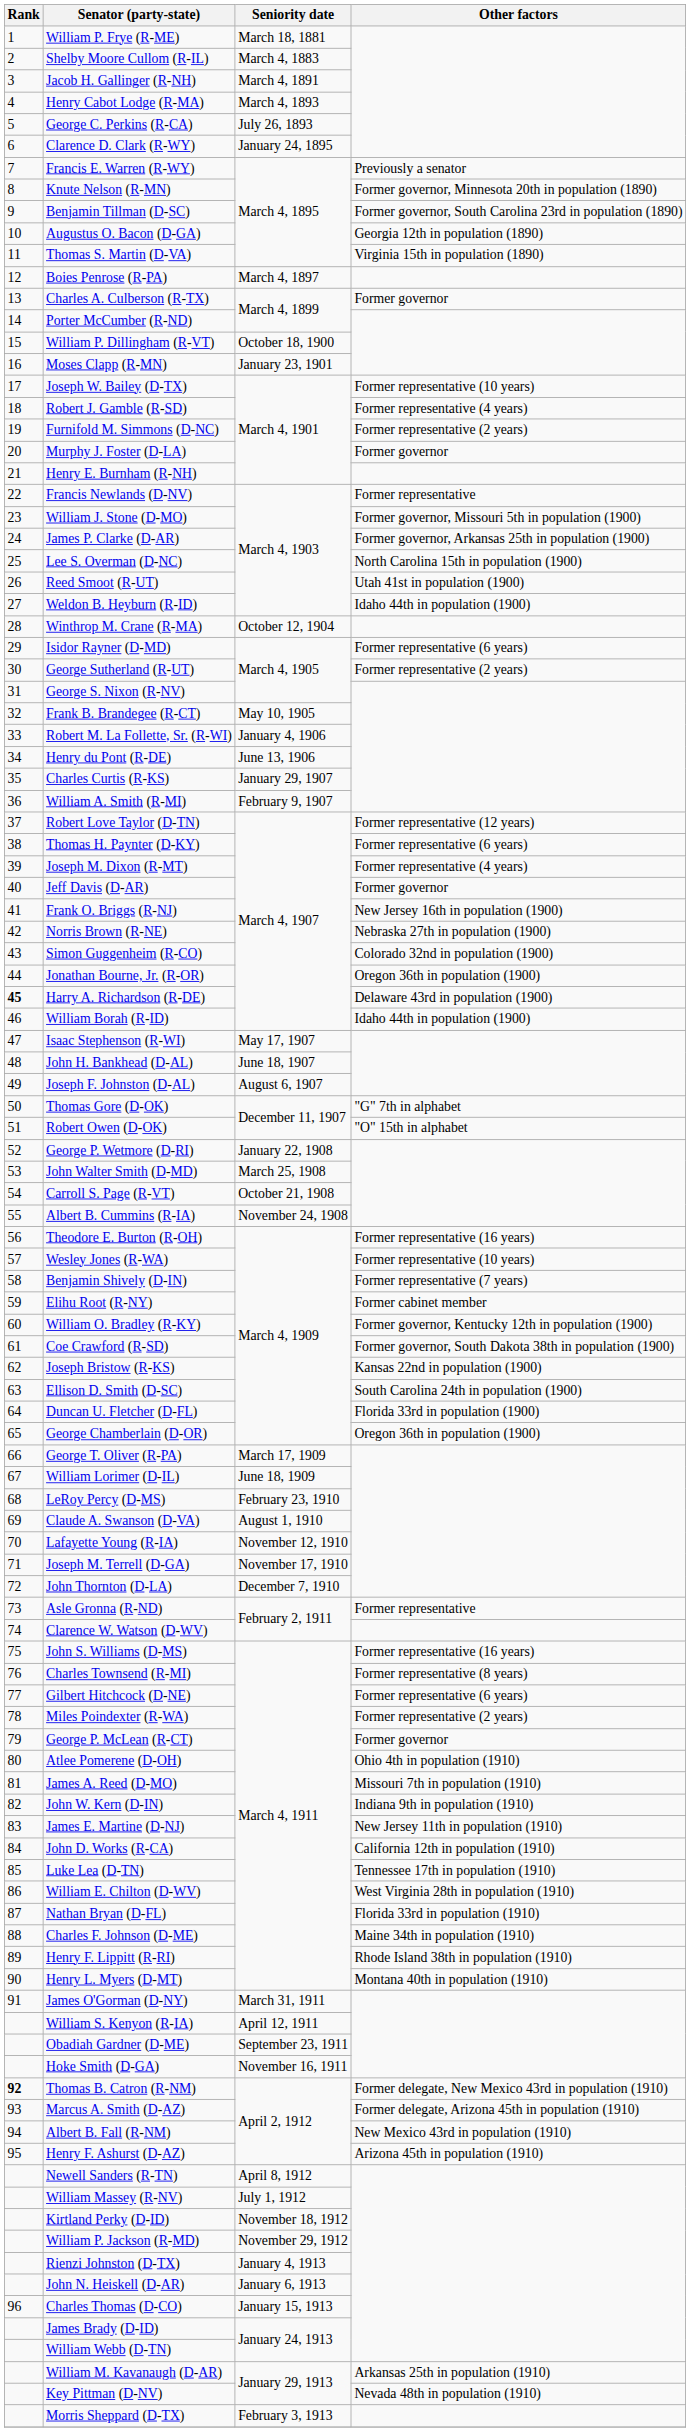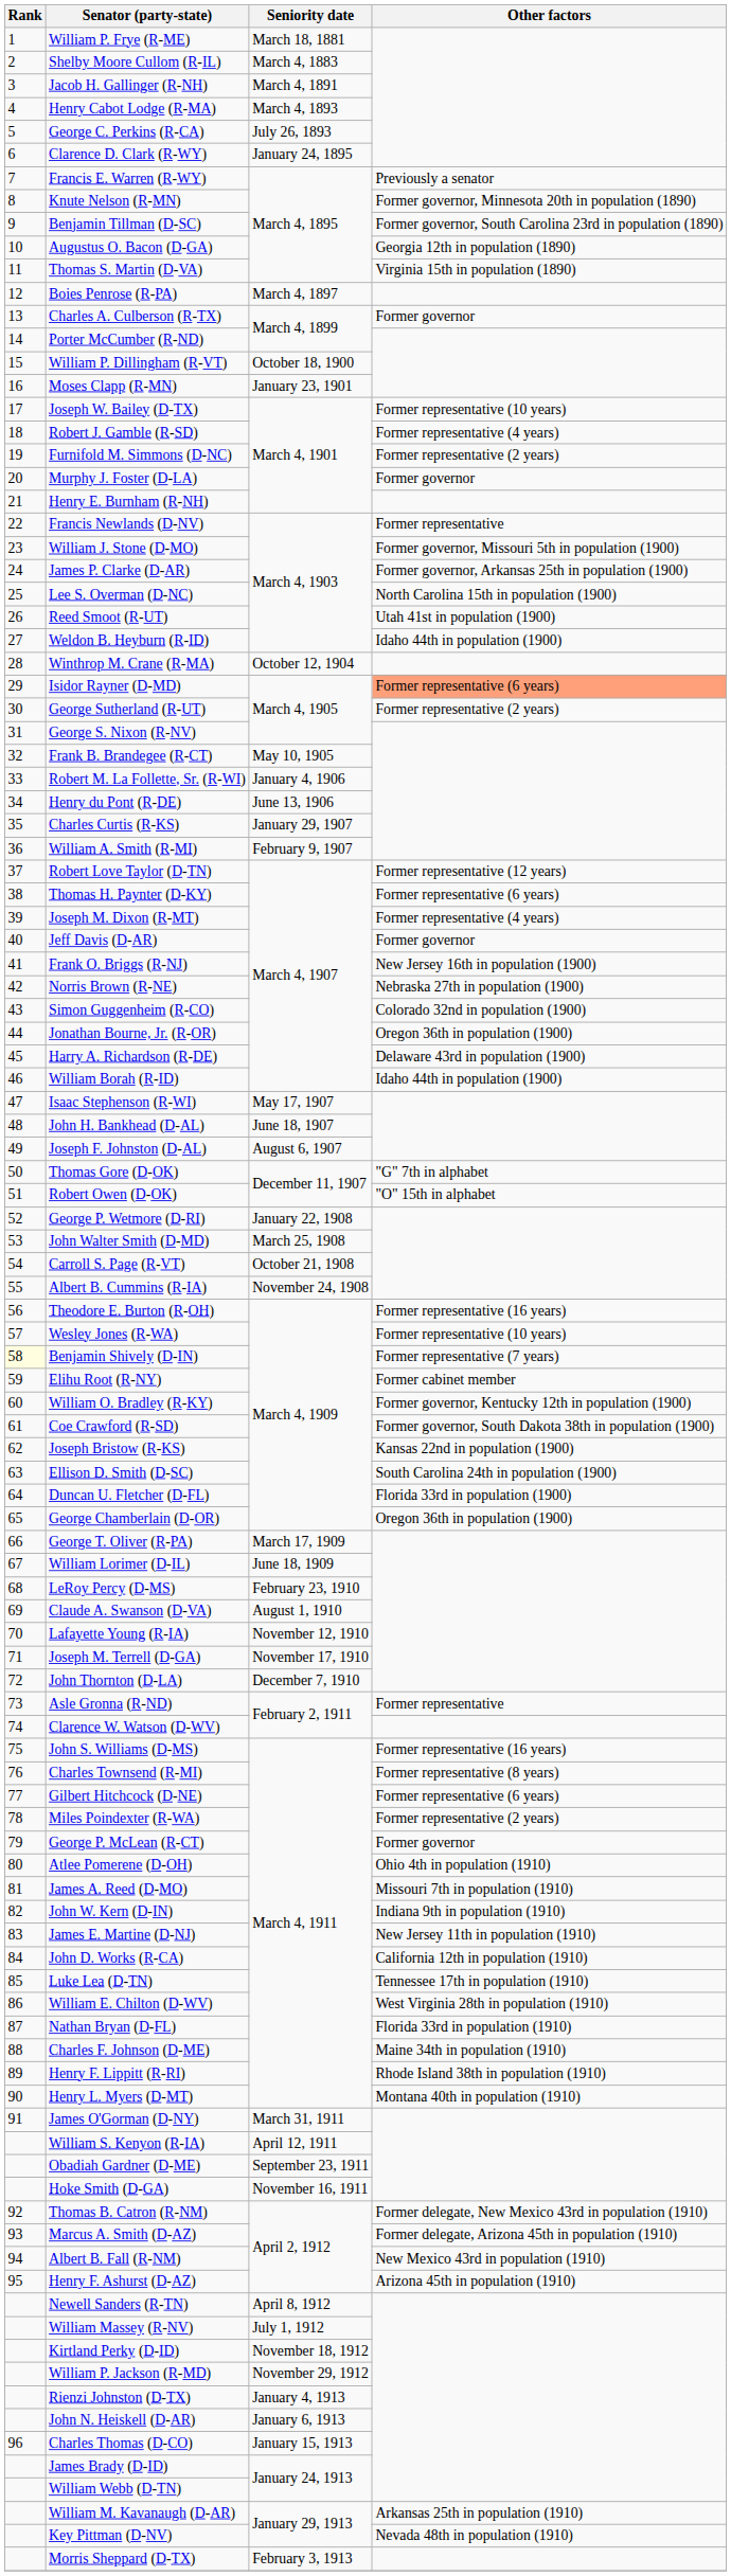Isidor Rayner (D-MD) | Other factors: no background -> lightsalmon background
Harry A. Richardson (R-DE) | Rank: bold -> normal
Benjamin Shively (D-IN) | Rank: no background -> lightyellow background
Thomas B. Catron (R-NM) | Rank: bold -> normal
